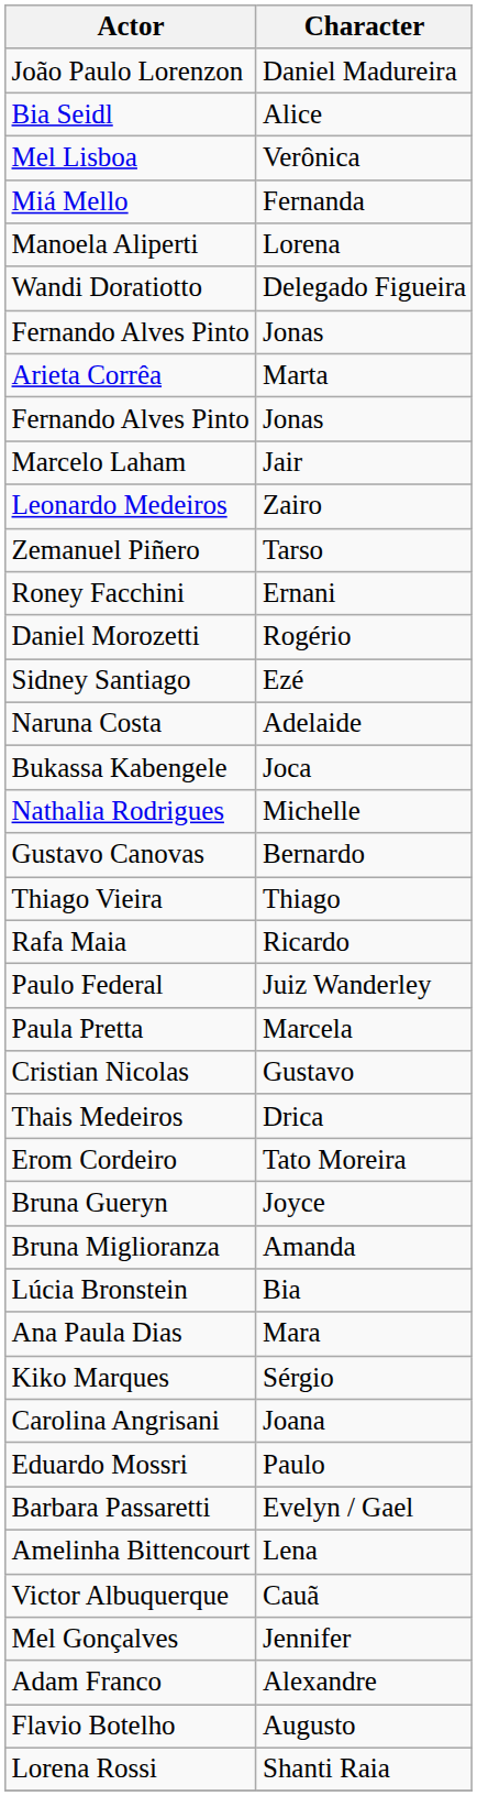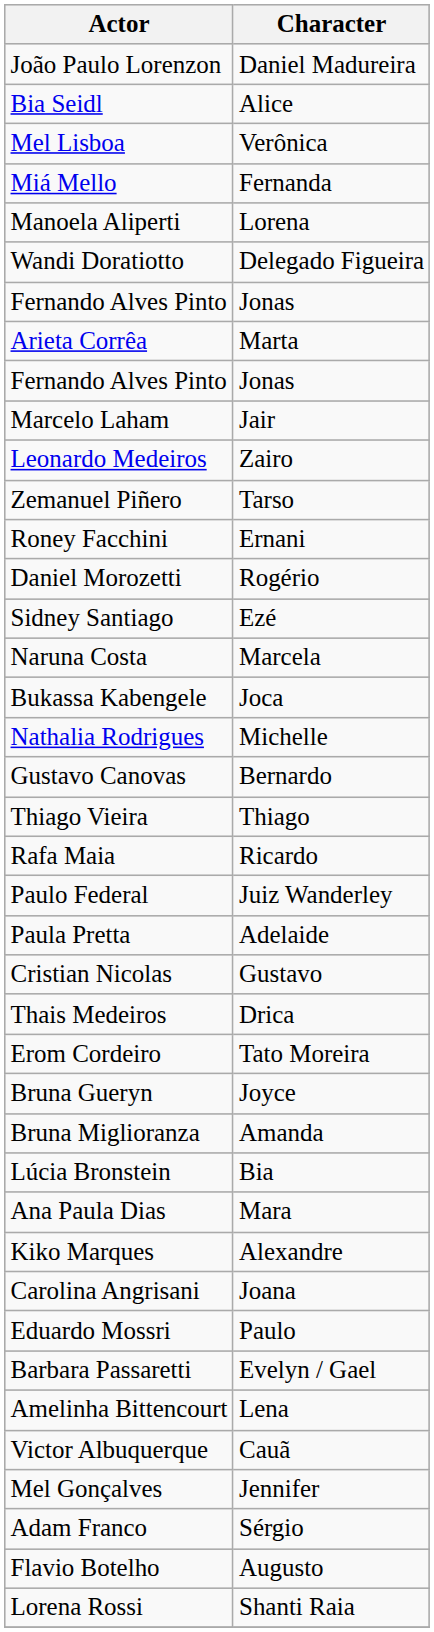row 17 | Character: Adelaide -> Marcela
row 24 | Character: Marcela -> Adelaide
row 32 | Character: Sérgio -> Alexandre
row 39 | Character: Alexandre -> Sérgio
